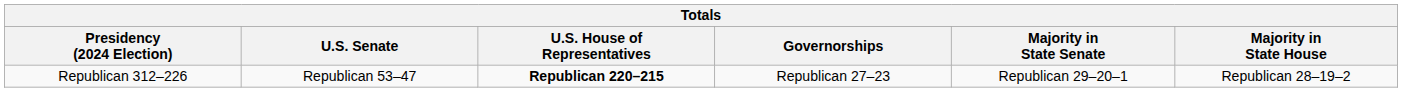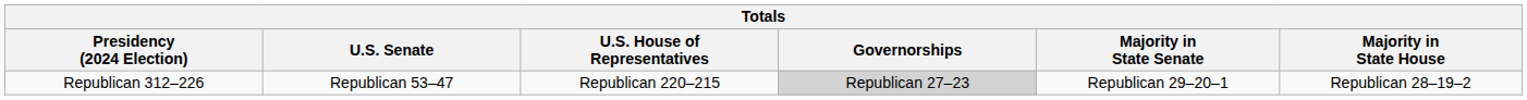Republican 312–226 | U.S. House of Representatives: bold -> normal
Republican 312–226 | Governorships: no background -> lightgrey background
